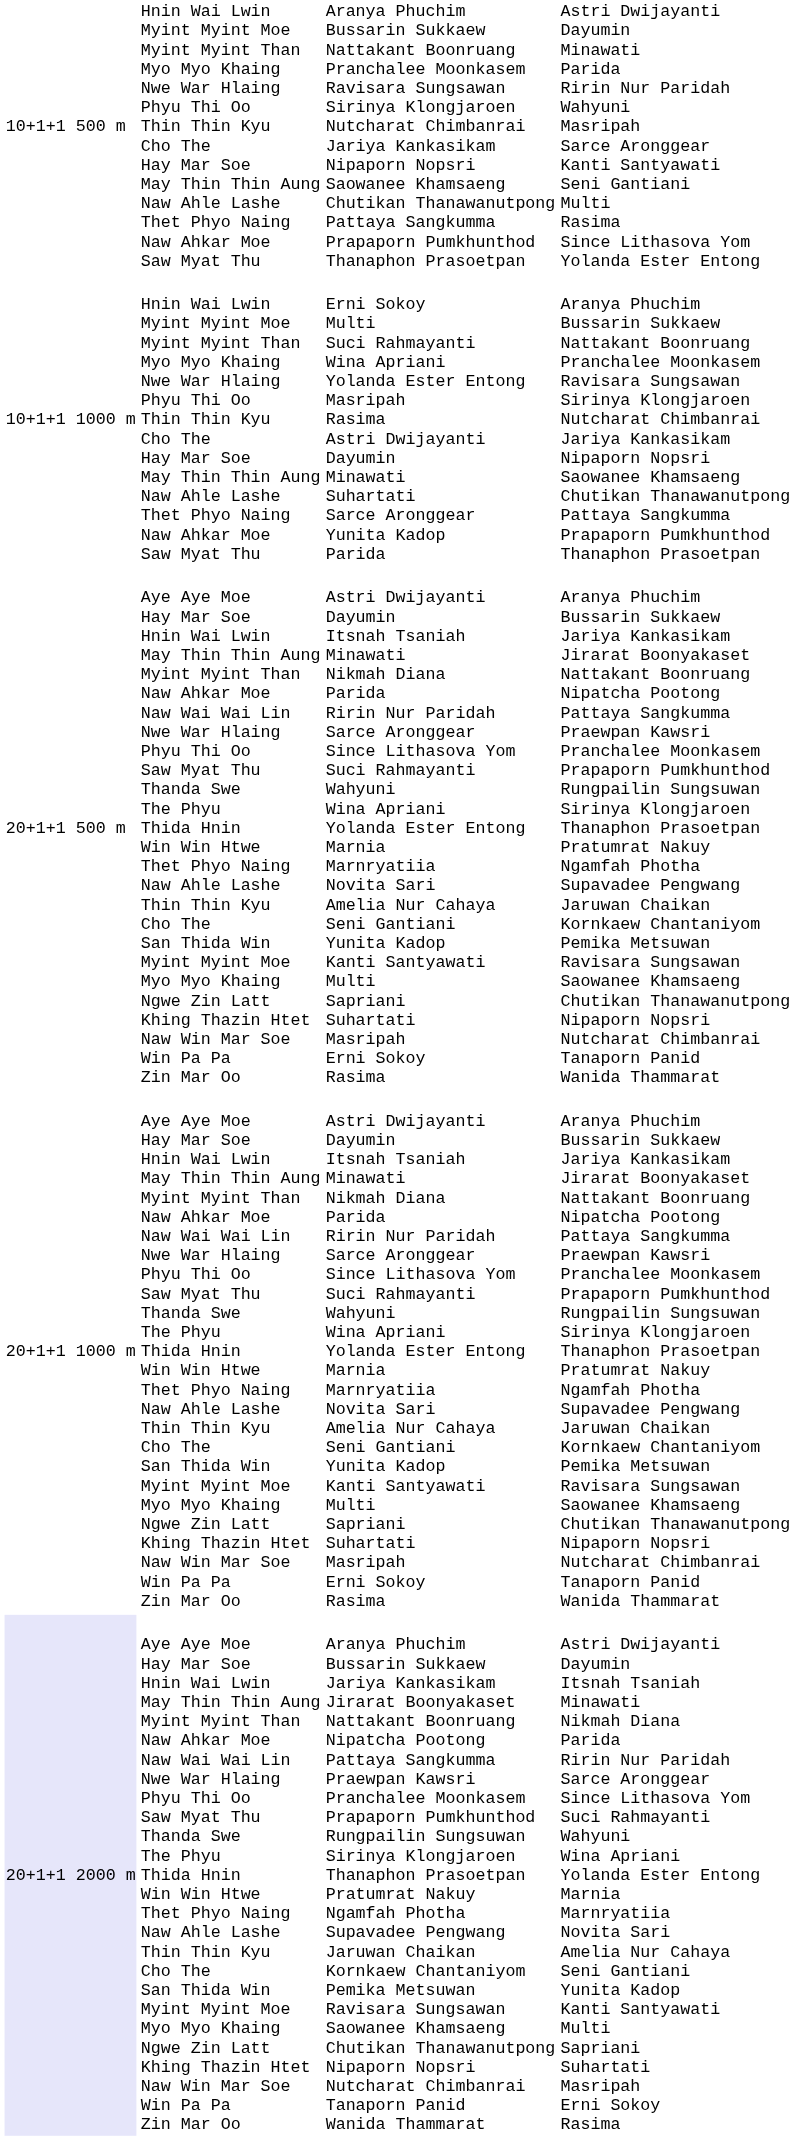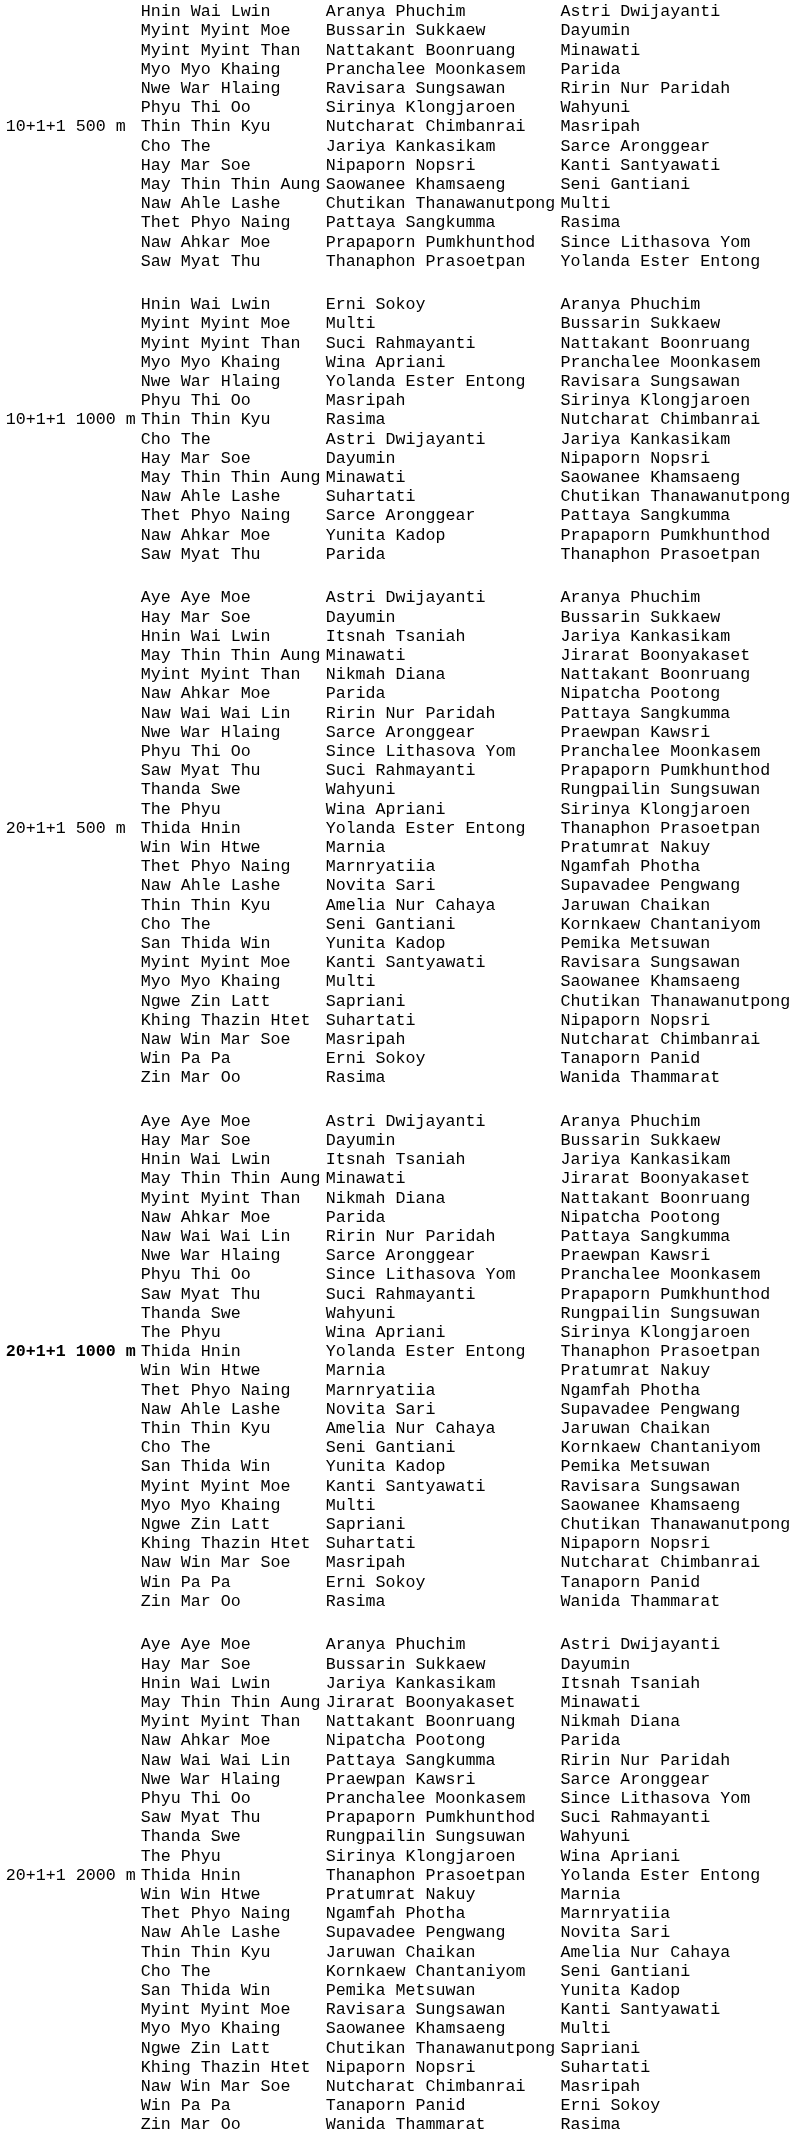20+1+1 1000 m | column 1: normal -> bold
20+1+1 2000 m | column 1: lavender background -> no background
